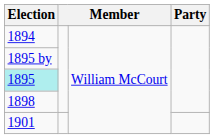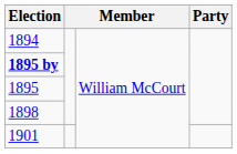1895 by | Election: normal -> bold
1895 | Election: paleturquoise background -> no background
